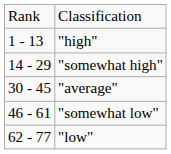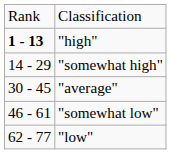"high" | column 1: normal -> bold
